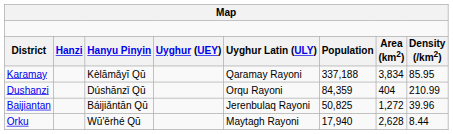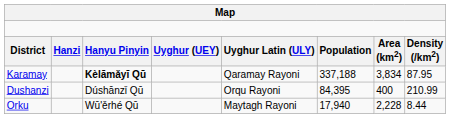Karamay | column 3: normal -> bold
Karamay | column 8: 85.95 -> 87.95
Dushanzi | column 6: 84,359 -> 84,395
Dushanzi | column 7: 404 -> 400
- row: Baijiantan | Báijiǎntān Qū | Jerenbulaq Rayoni | 50,825 | 1,272 | 39.96
Orku | column 7: 2,628 -> 2,228
